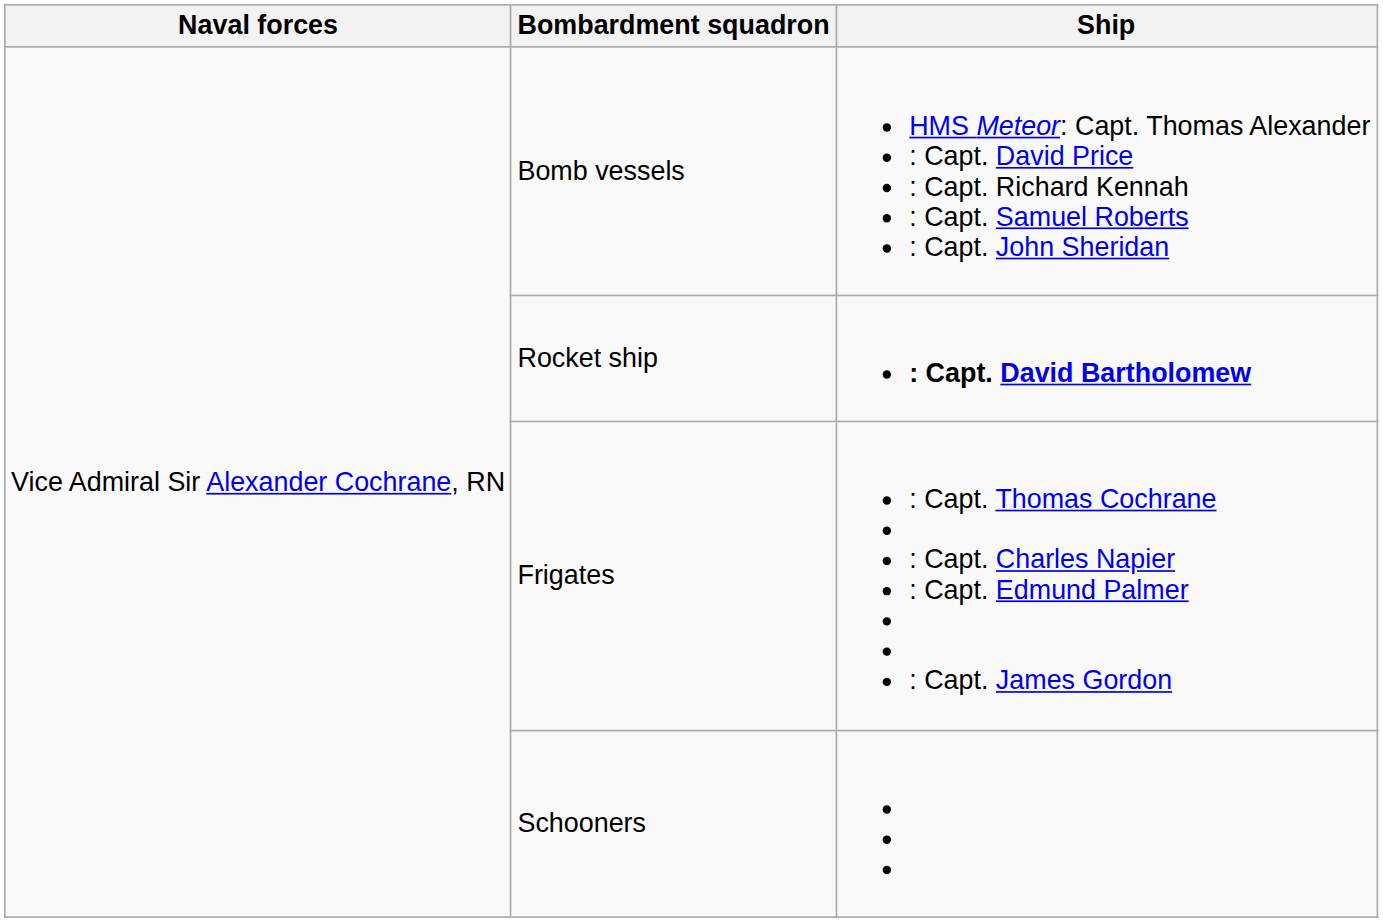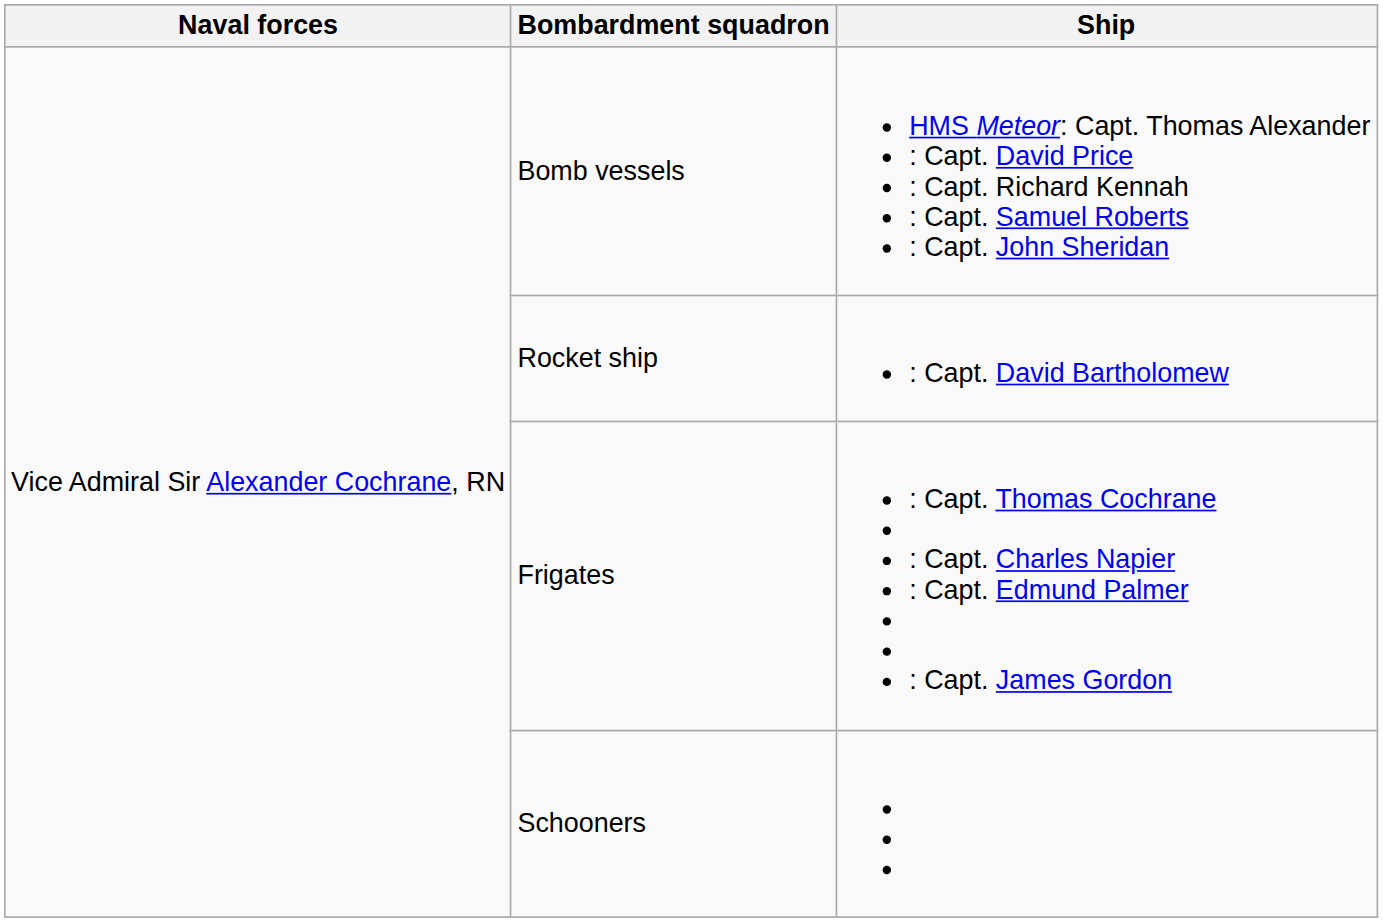Rocket ship | Ship: bold -> normal
